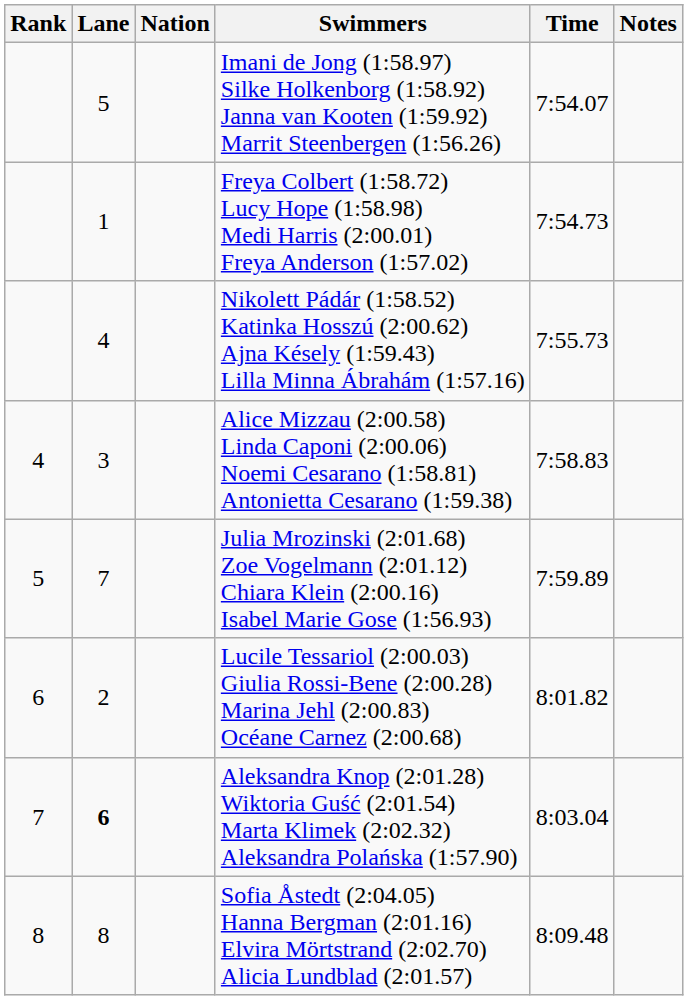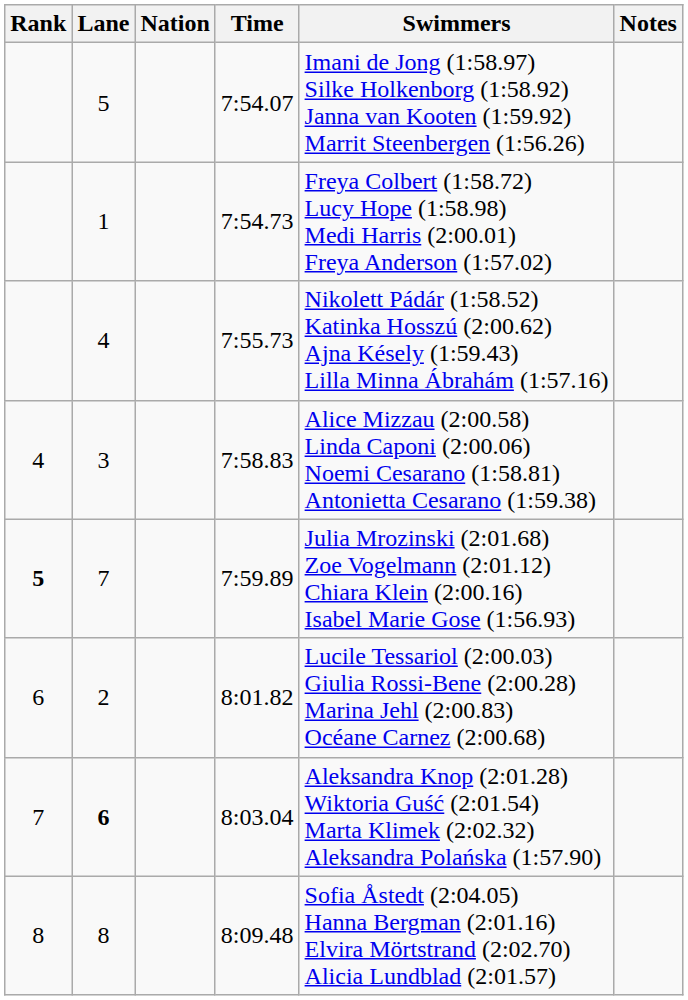columns swapped: Swimmers <-> Time
row 6 | Rank: normal -> bold
